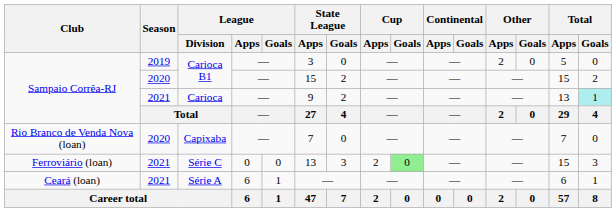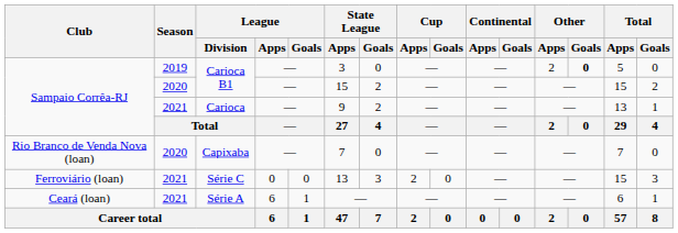2019 / Carioca B1 | Other / Goals: normal -> bold
Carioca | Total / Goals: paleturquoise background -> no background
Série C | Cup / Goals: lightgreen background -> no background
